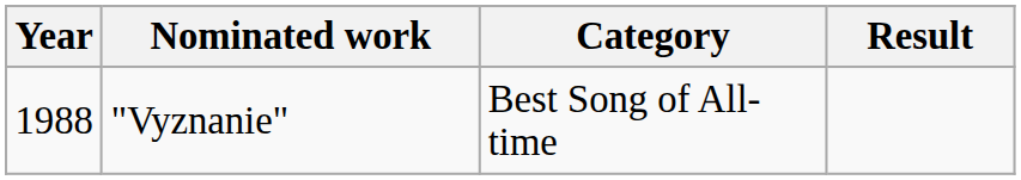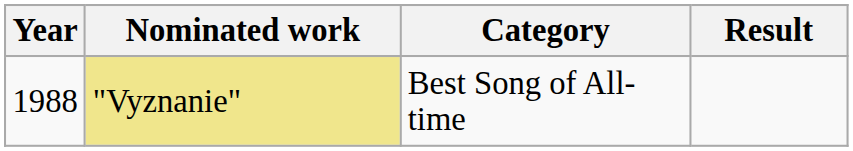row 2 | Nominated work: no background -> khaki background
